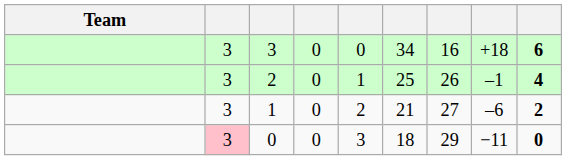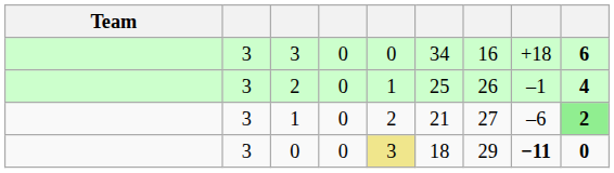row 4 | column 9: no background -> lightgreen background
row 5 | column 2: pink background -> no background
row 5 | column 5: no background -> khaki background
row 5 | column 8: normal -> bold
